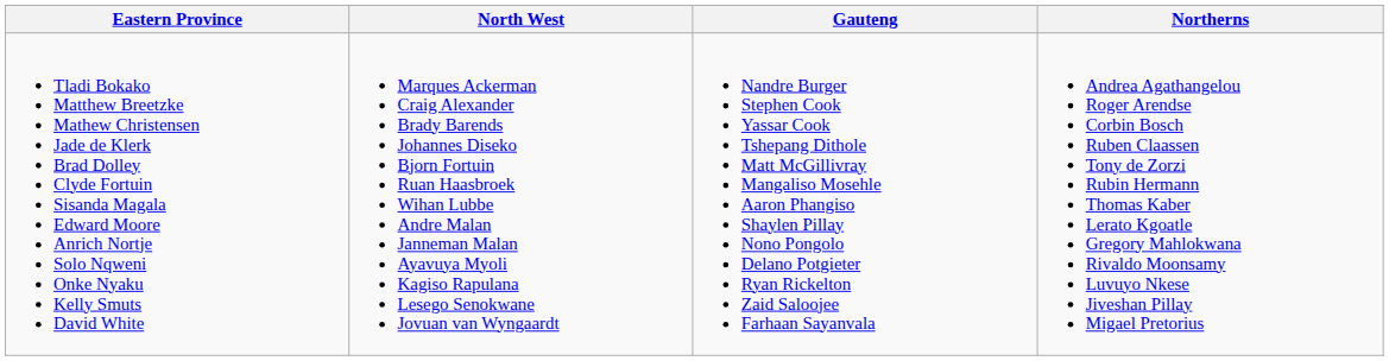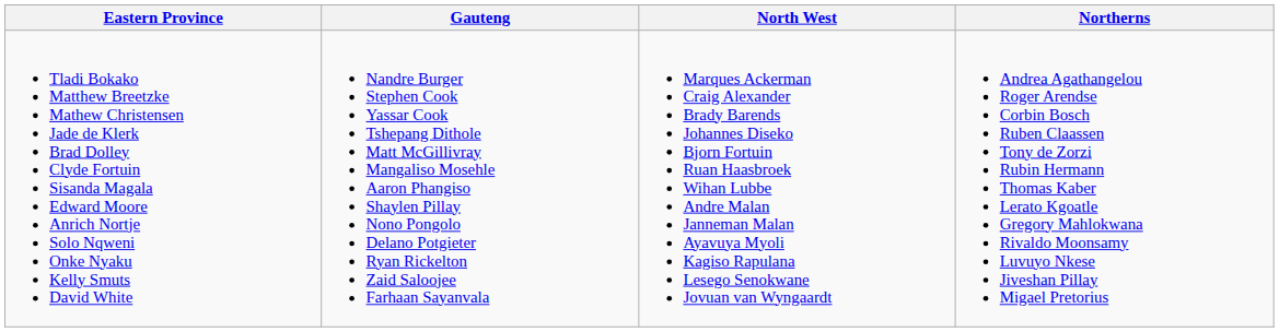columns swapped: Gauteng <-> North West
